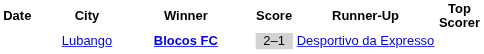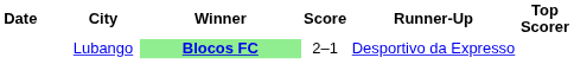Lubango | Winner: no background -> lightgreen background
Lubango | Score: lightgrey background -> no background
